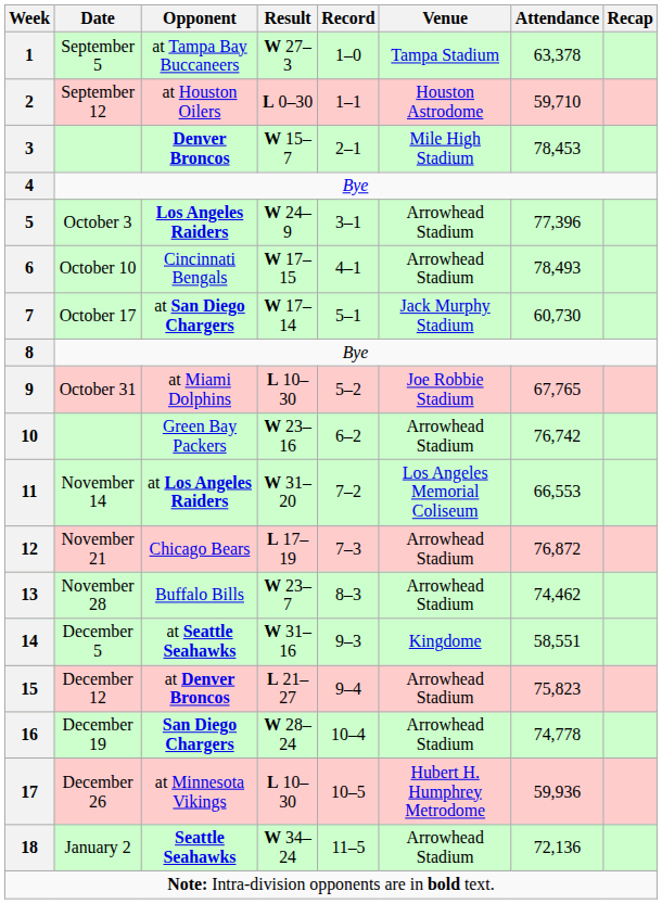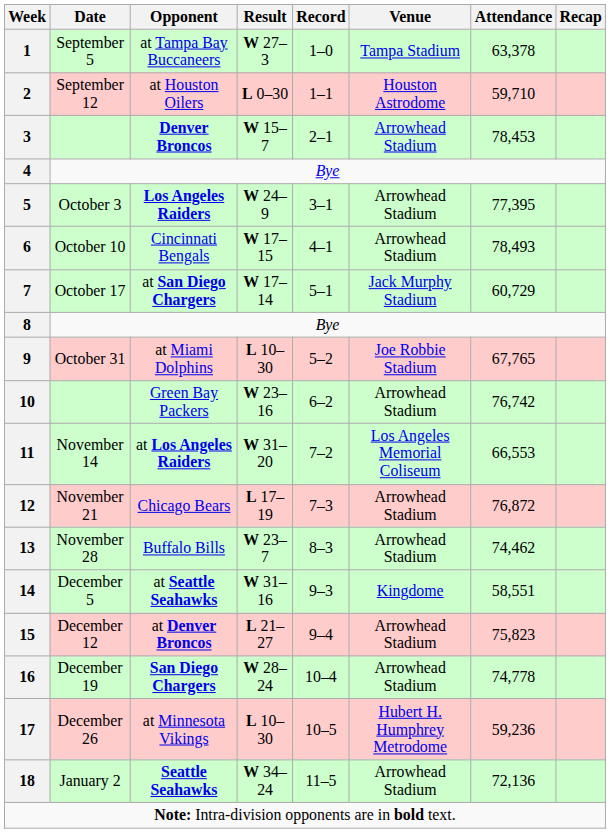3 | Venue: Mile High Stadium -> Arrowhead Stadium
5 | Attendance: 77,396 -> 77,395
7 | Attendance: 60,730 -> 60,729
17 | Attendance: 59,936 -> 59,236
